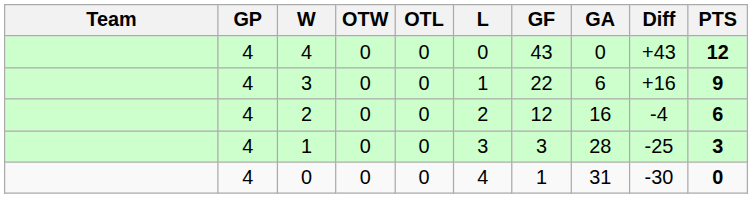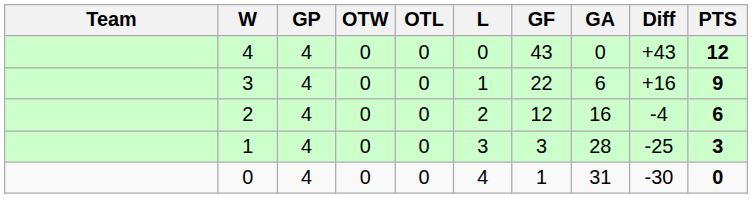columns swapped: GP <-> W
